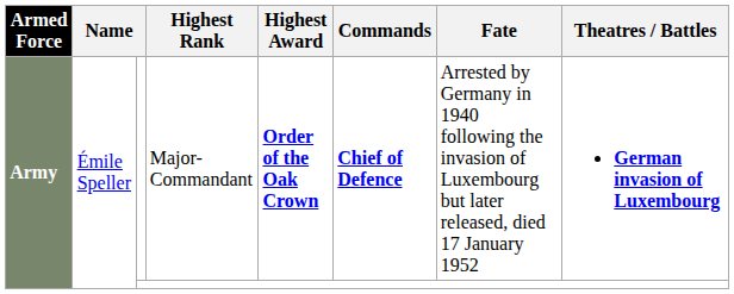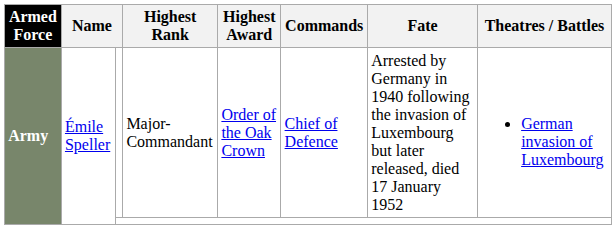Major-Commandant | Highest Award: bold -> normal
Major-Commandant | Commands: bold -> normal
Major-Commandant | Theatres / Battles: bold -> normal
